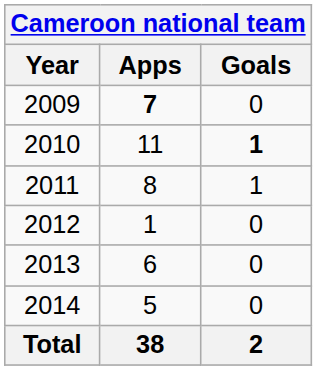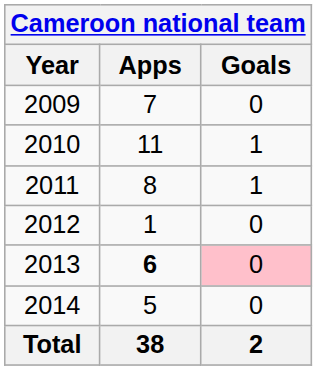2009 | Apps: bold -> normal
2010 | Goals: bold -> normal
2013 | Apps: normal -> bold
2013 | Goals: no background -> pink background
